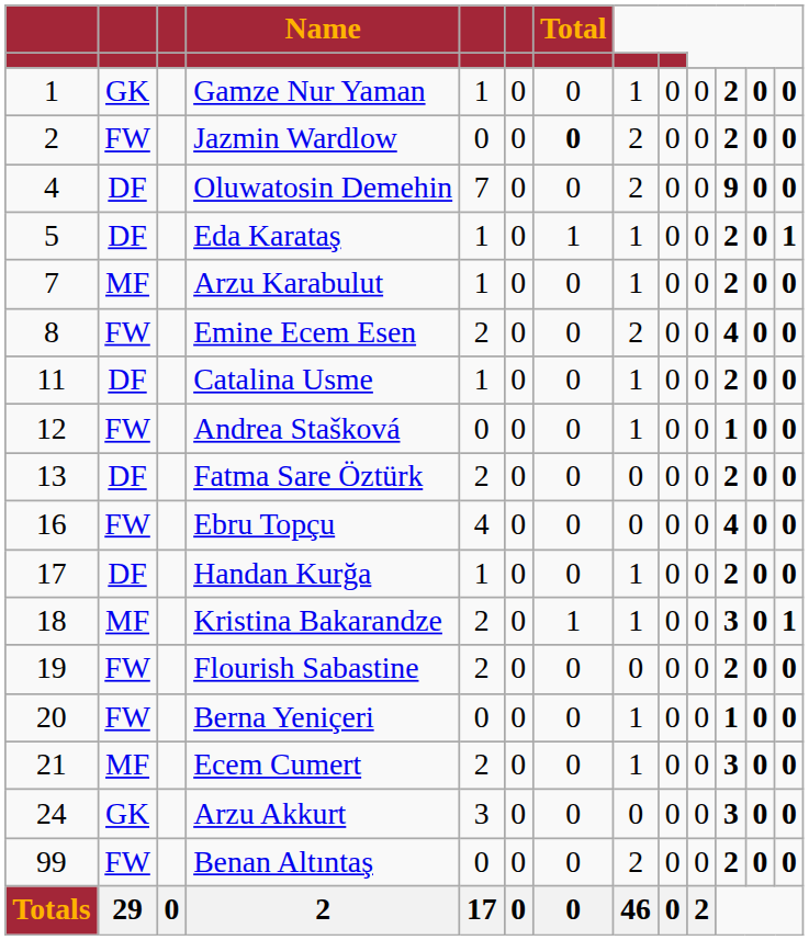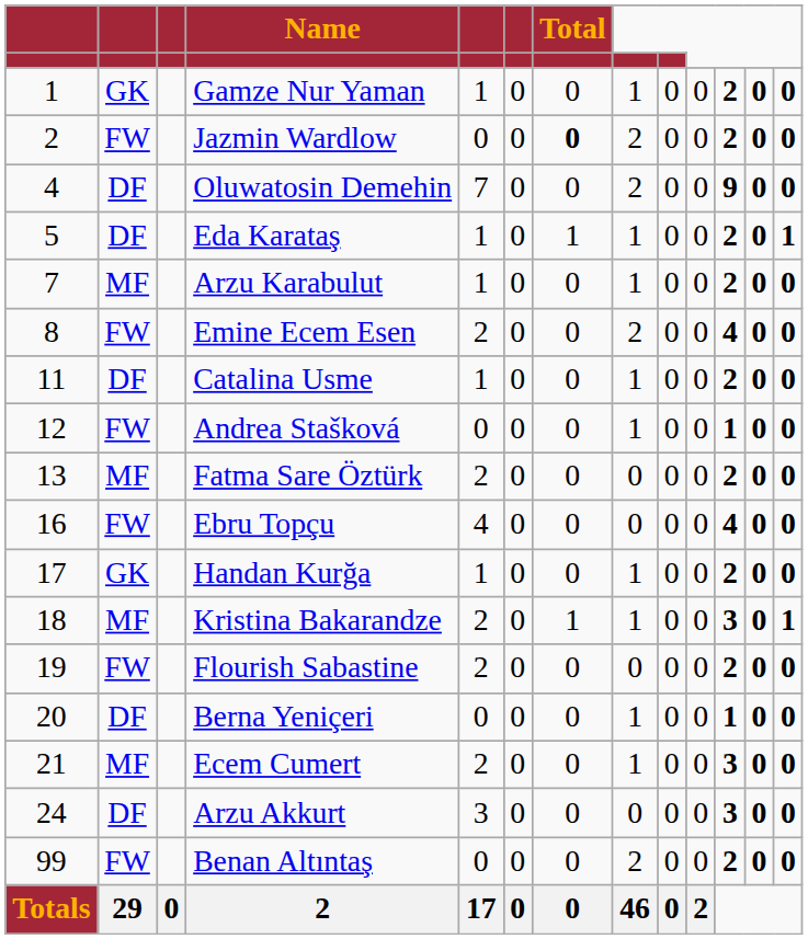Fatma Sare Öztürk | column 2: DF -> MF
Handan Kurğa | column 2: DF -> GK
Berna Yeniçeri | column 2: FW -> DF
Arzu Akkurt | column 2: GK -> DF
